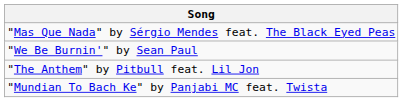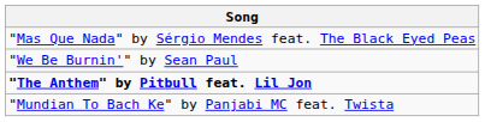row 4 | column 1: normal -> bold
